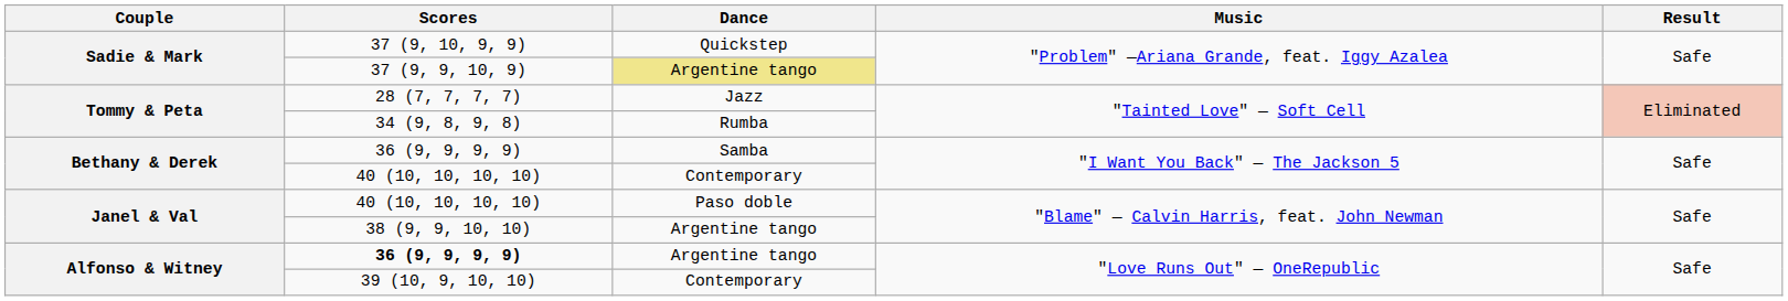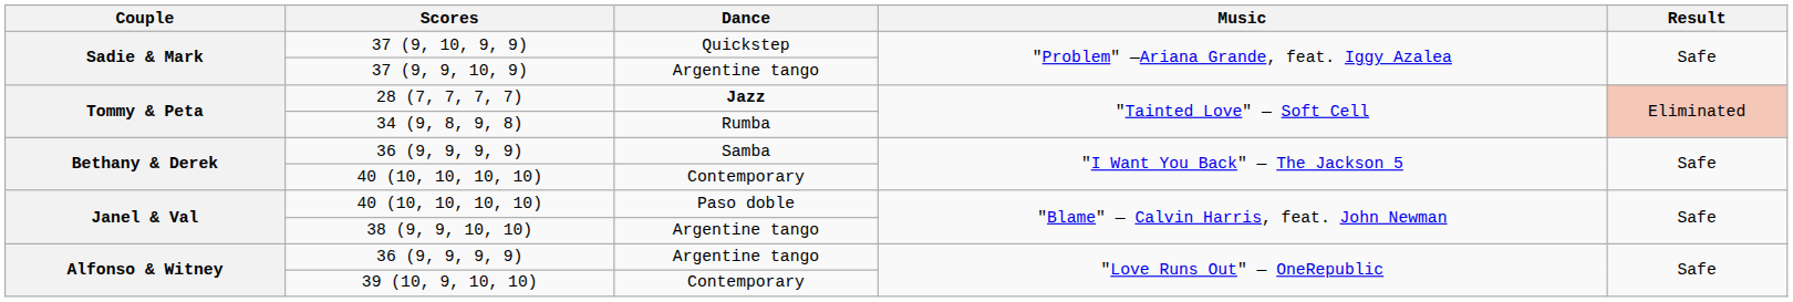37 (9, 9, 10, 9) | Dance: khaki background -> no background
28 (7, 7, 7, 7) | Dance: normal -> bold
36 (9, 9, 9, 9) / Argentine tango | Scores: bold -> normal
